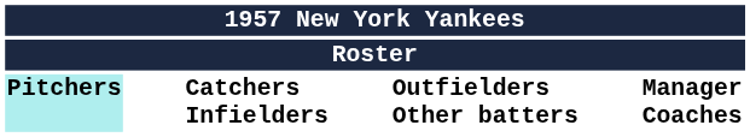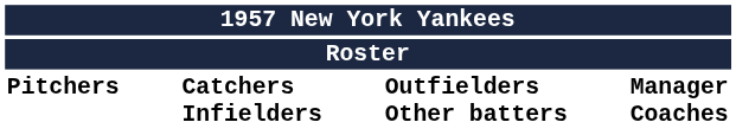Pitchers | column 1: paleturquoise background -> no background
